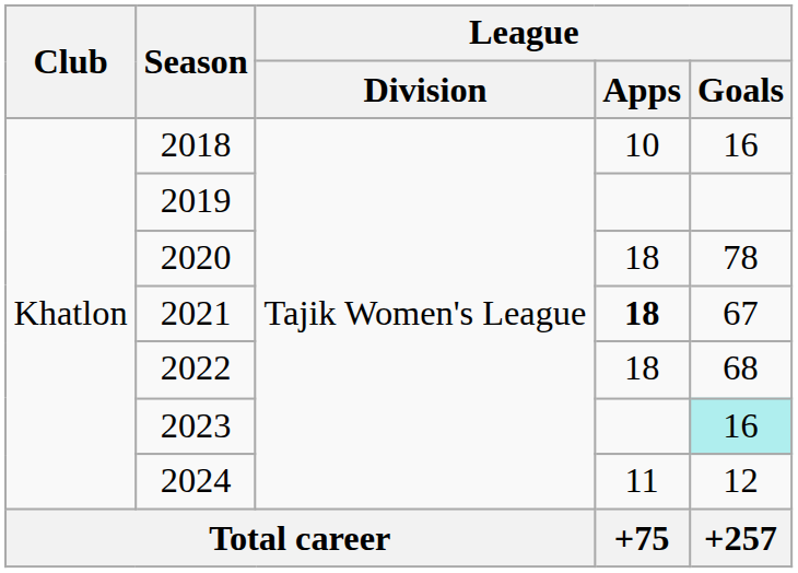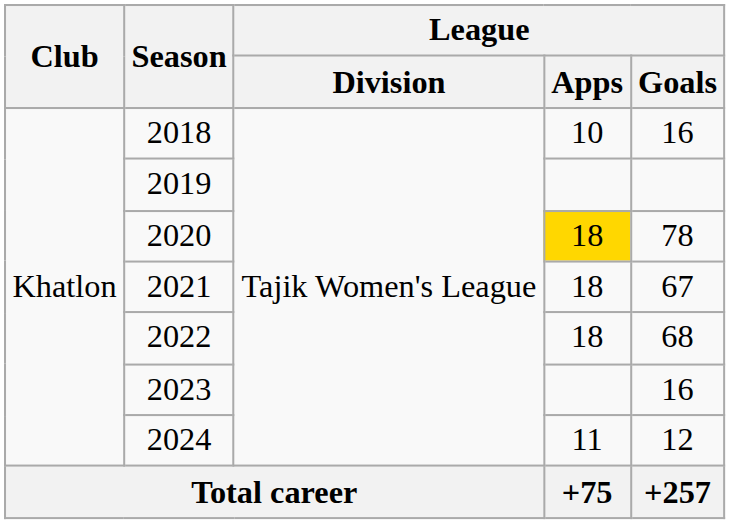2020 | League / Apps: no background -> gold background
2021 | League / Apps: bold -> normal
2023 | League / Goals: paleturquoise background -> no background
